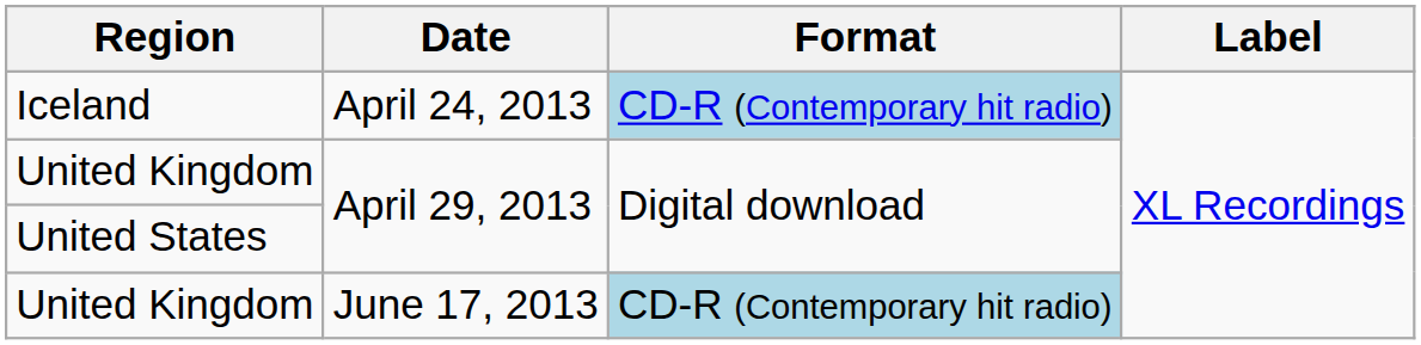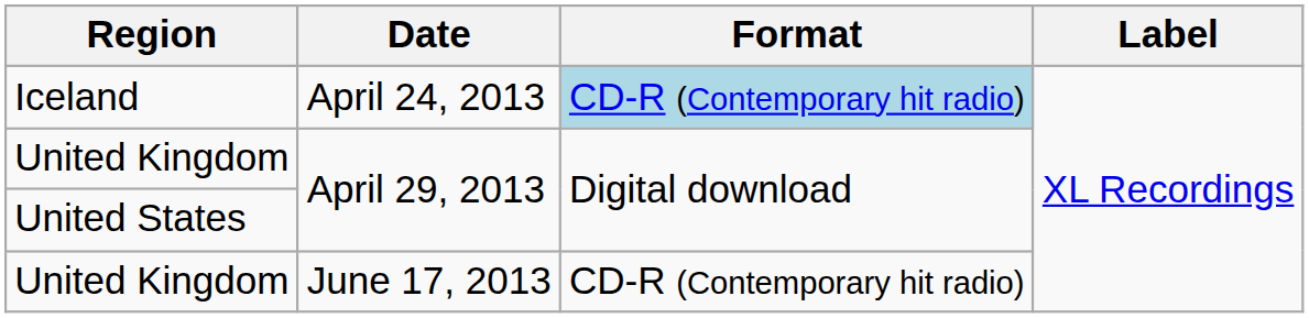United Kingdom / June 17, 2013 | Format: lightblue background -> no background
